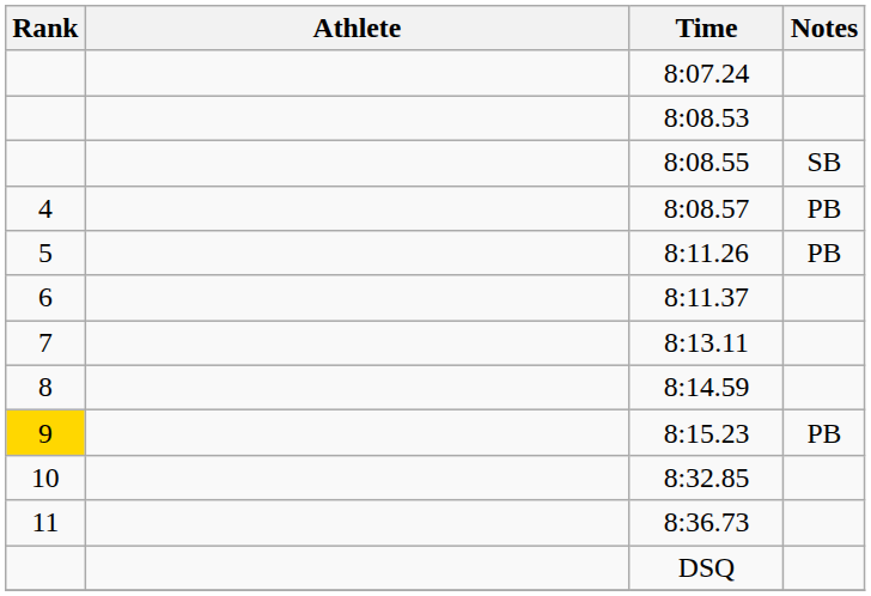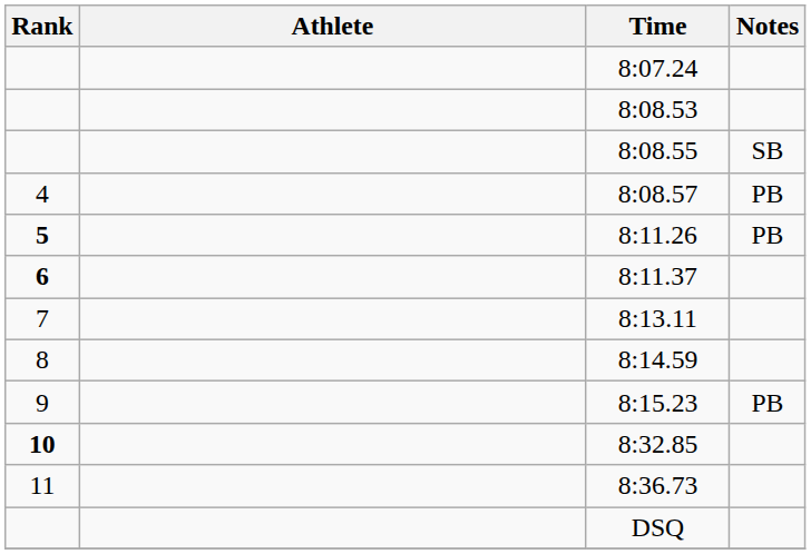8:11.26 | Rank: normal -> bold
8:11.37 | Rank: normal -> bold
8:15.23 | Rank: gold background -> no background
8:32.85 | Rank: normal -> bold
